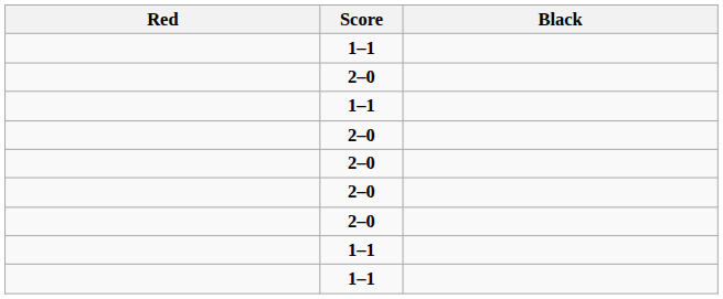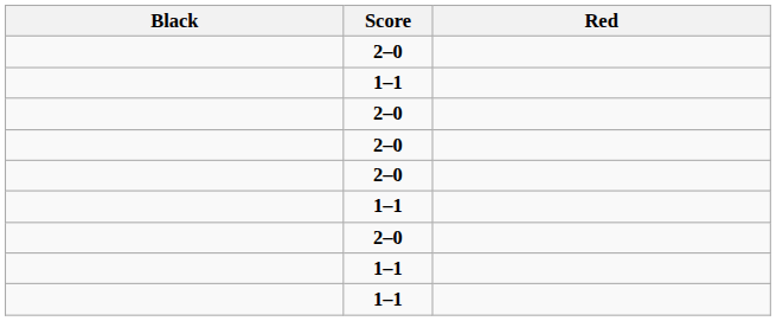columns swapped: Red <-> Black
row 2 | Score: 1–1 -> 2–0
row 3 | Score: 2–0 -> 1–1
row 4 | Score: 1–1 -> 2–0
row 7 | Score: 2–0 -> 1–1
